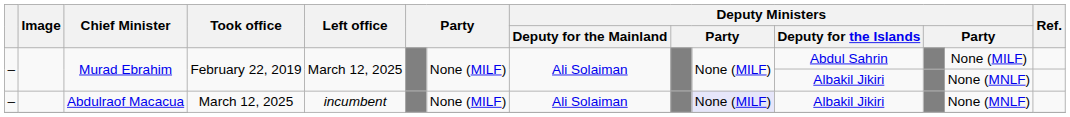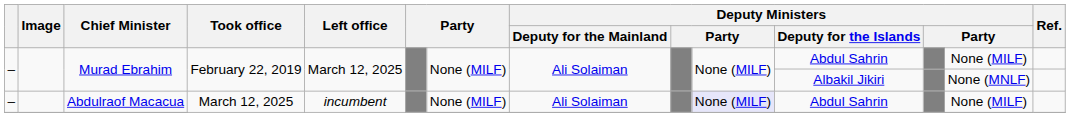Abdulraof Macacua | Deputy Ministers / Deputy for the Islands: Albakil Jikiri -> Abdul Sahrin
Abdulraof Macacua | column 13: None (MNLF) -> None (MILF)
